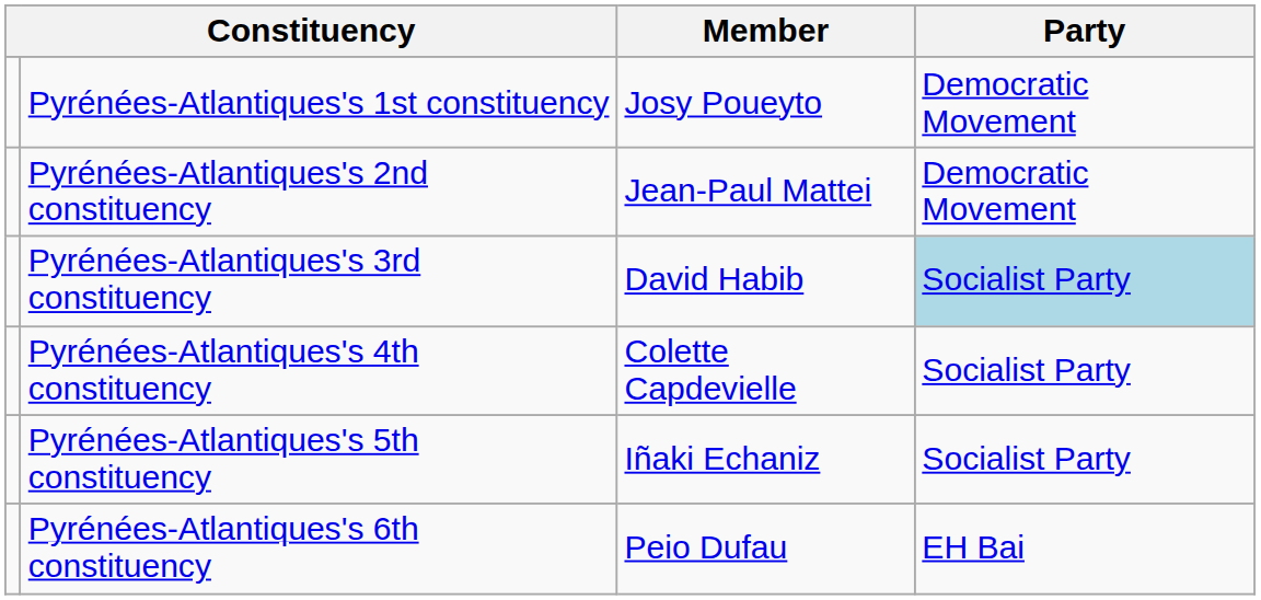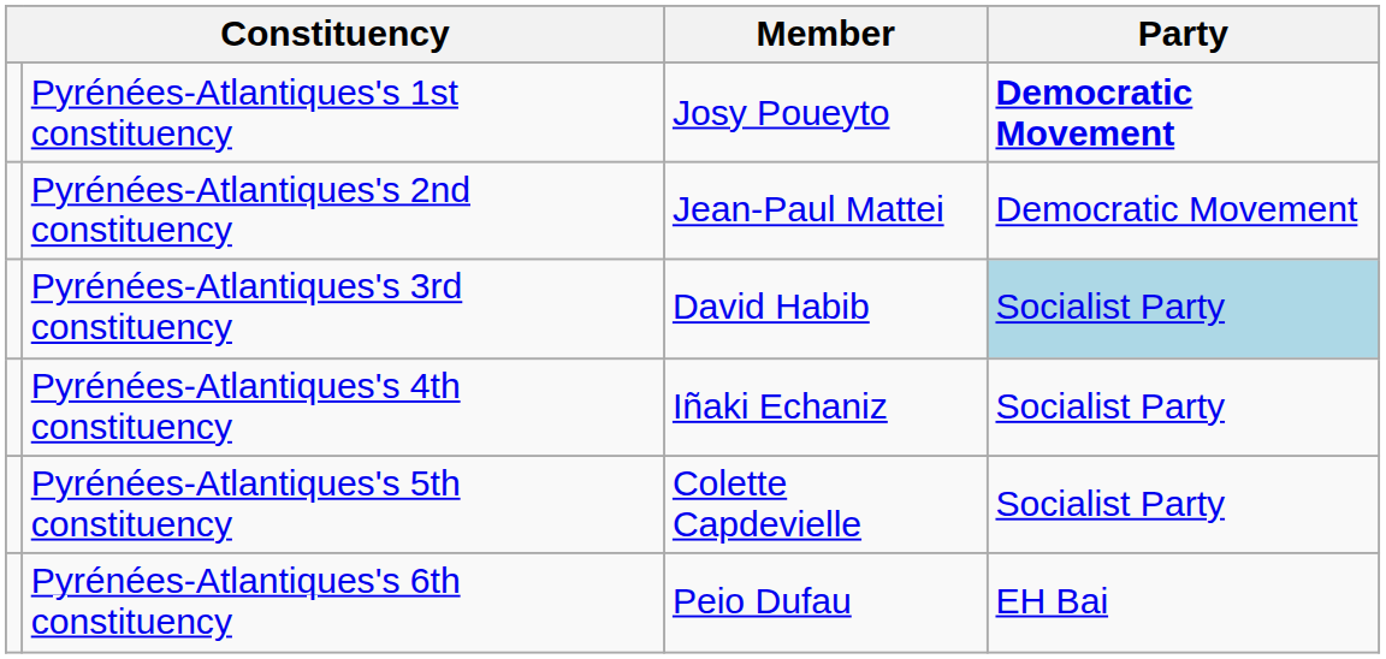Pyrénées-Atlantiques's 1st constituency | Party: normal -> bold
Pyrénées-Atlantiques's 4th constituency | Member: Colette Capdevielle -> Iñaki Echaniz
Pyrénées-Atlantiques's 5th constituency | Member: Iñaki Echaniz -> Colette Capdevielle
